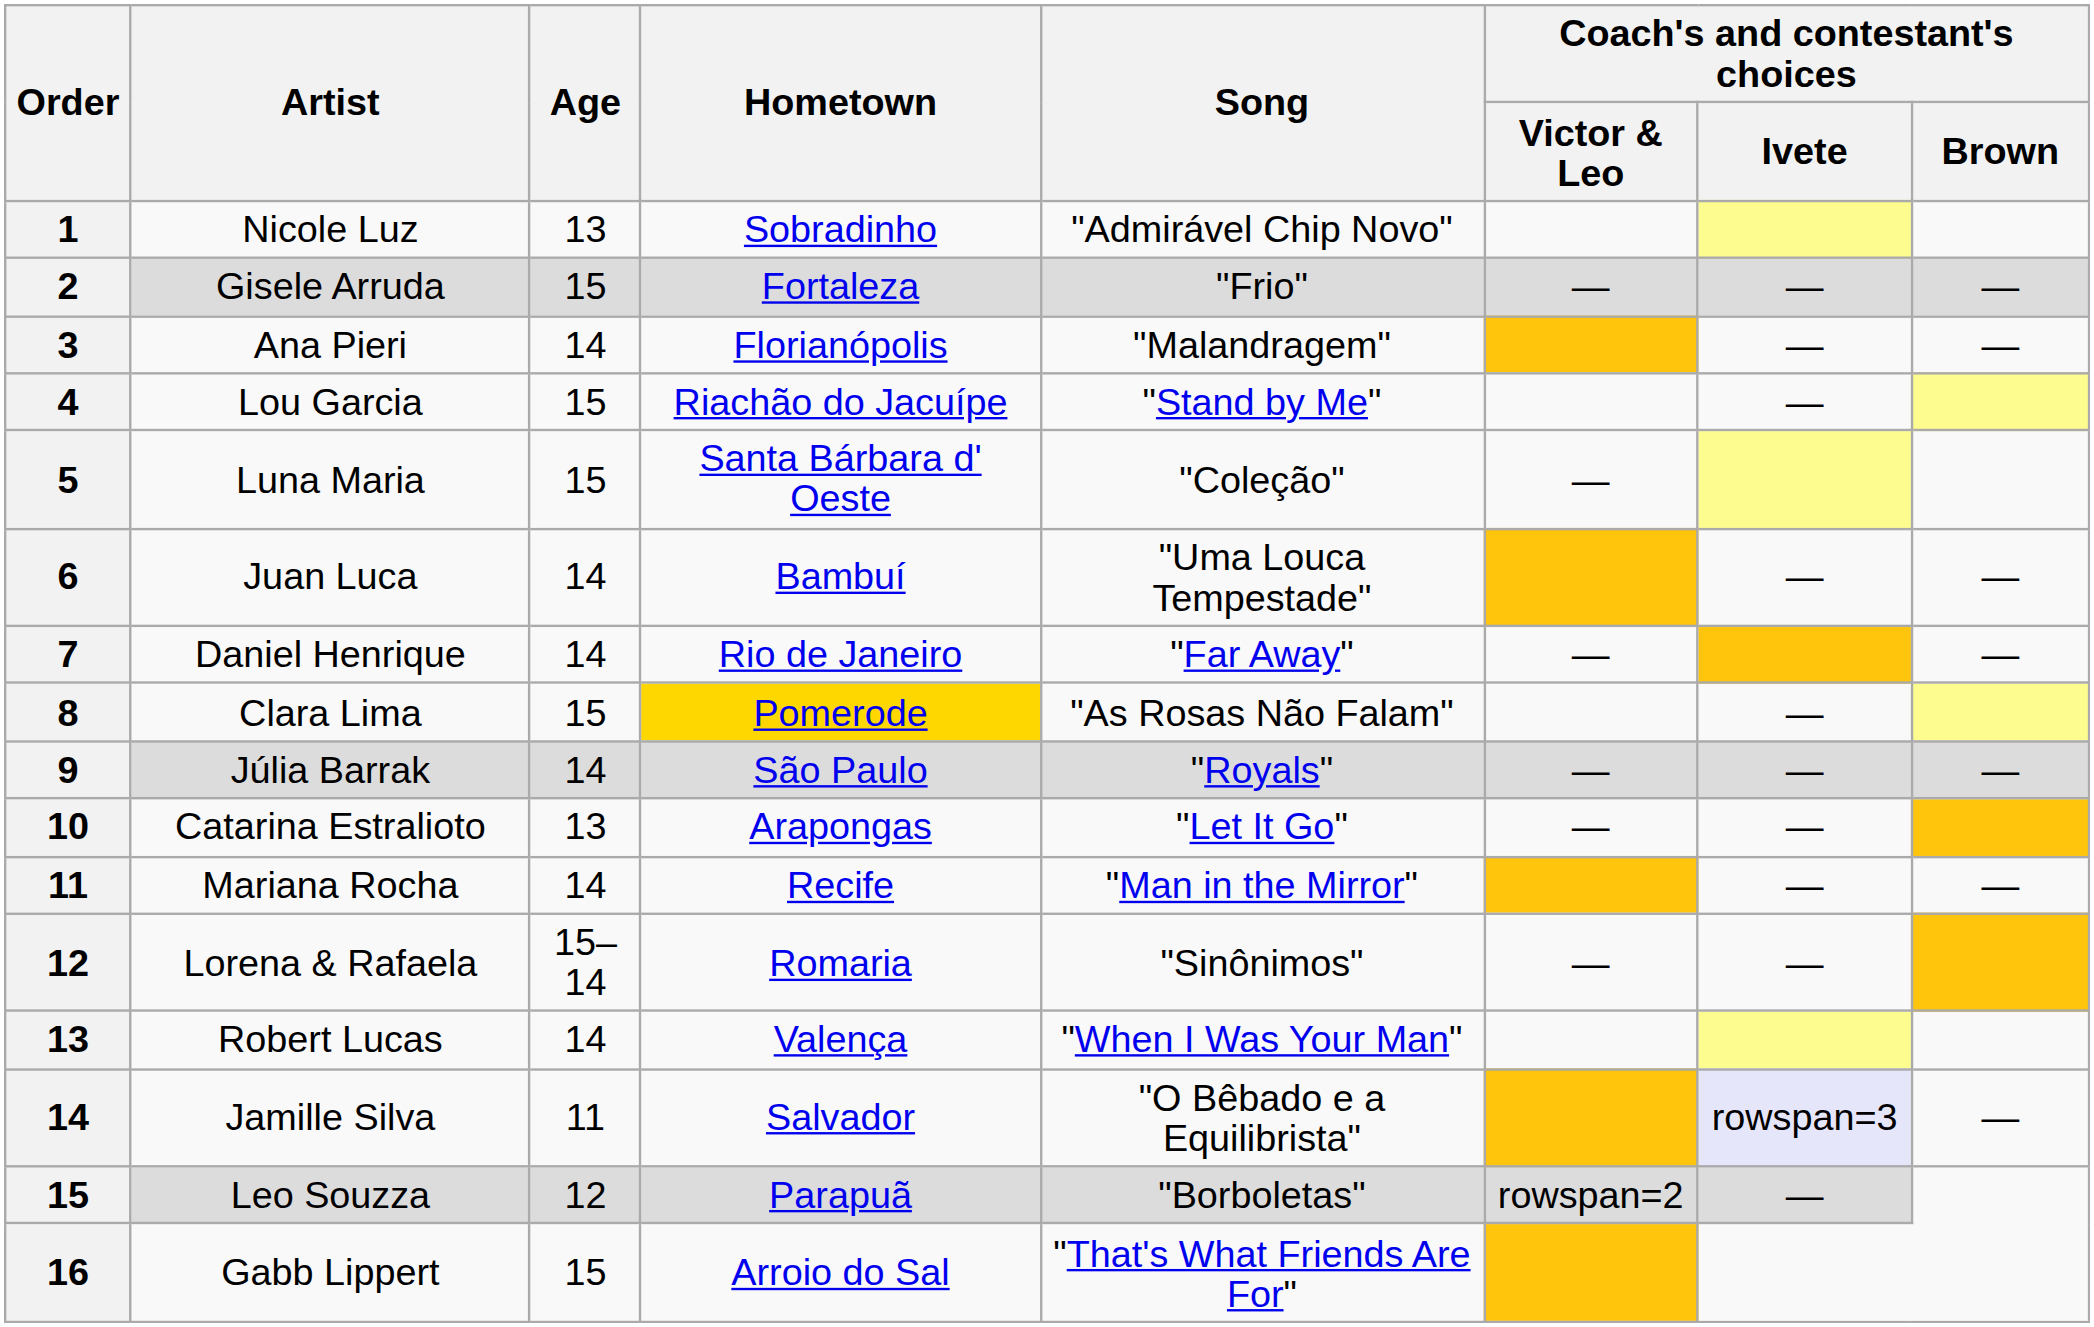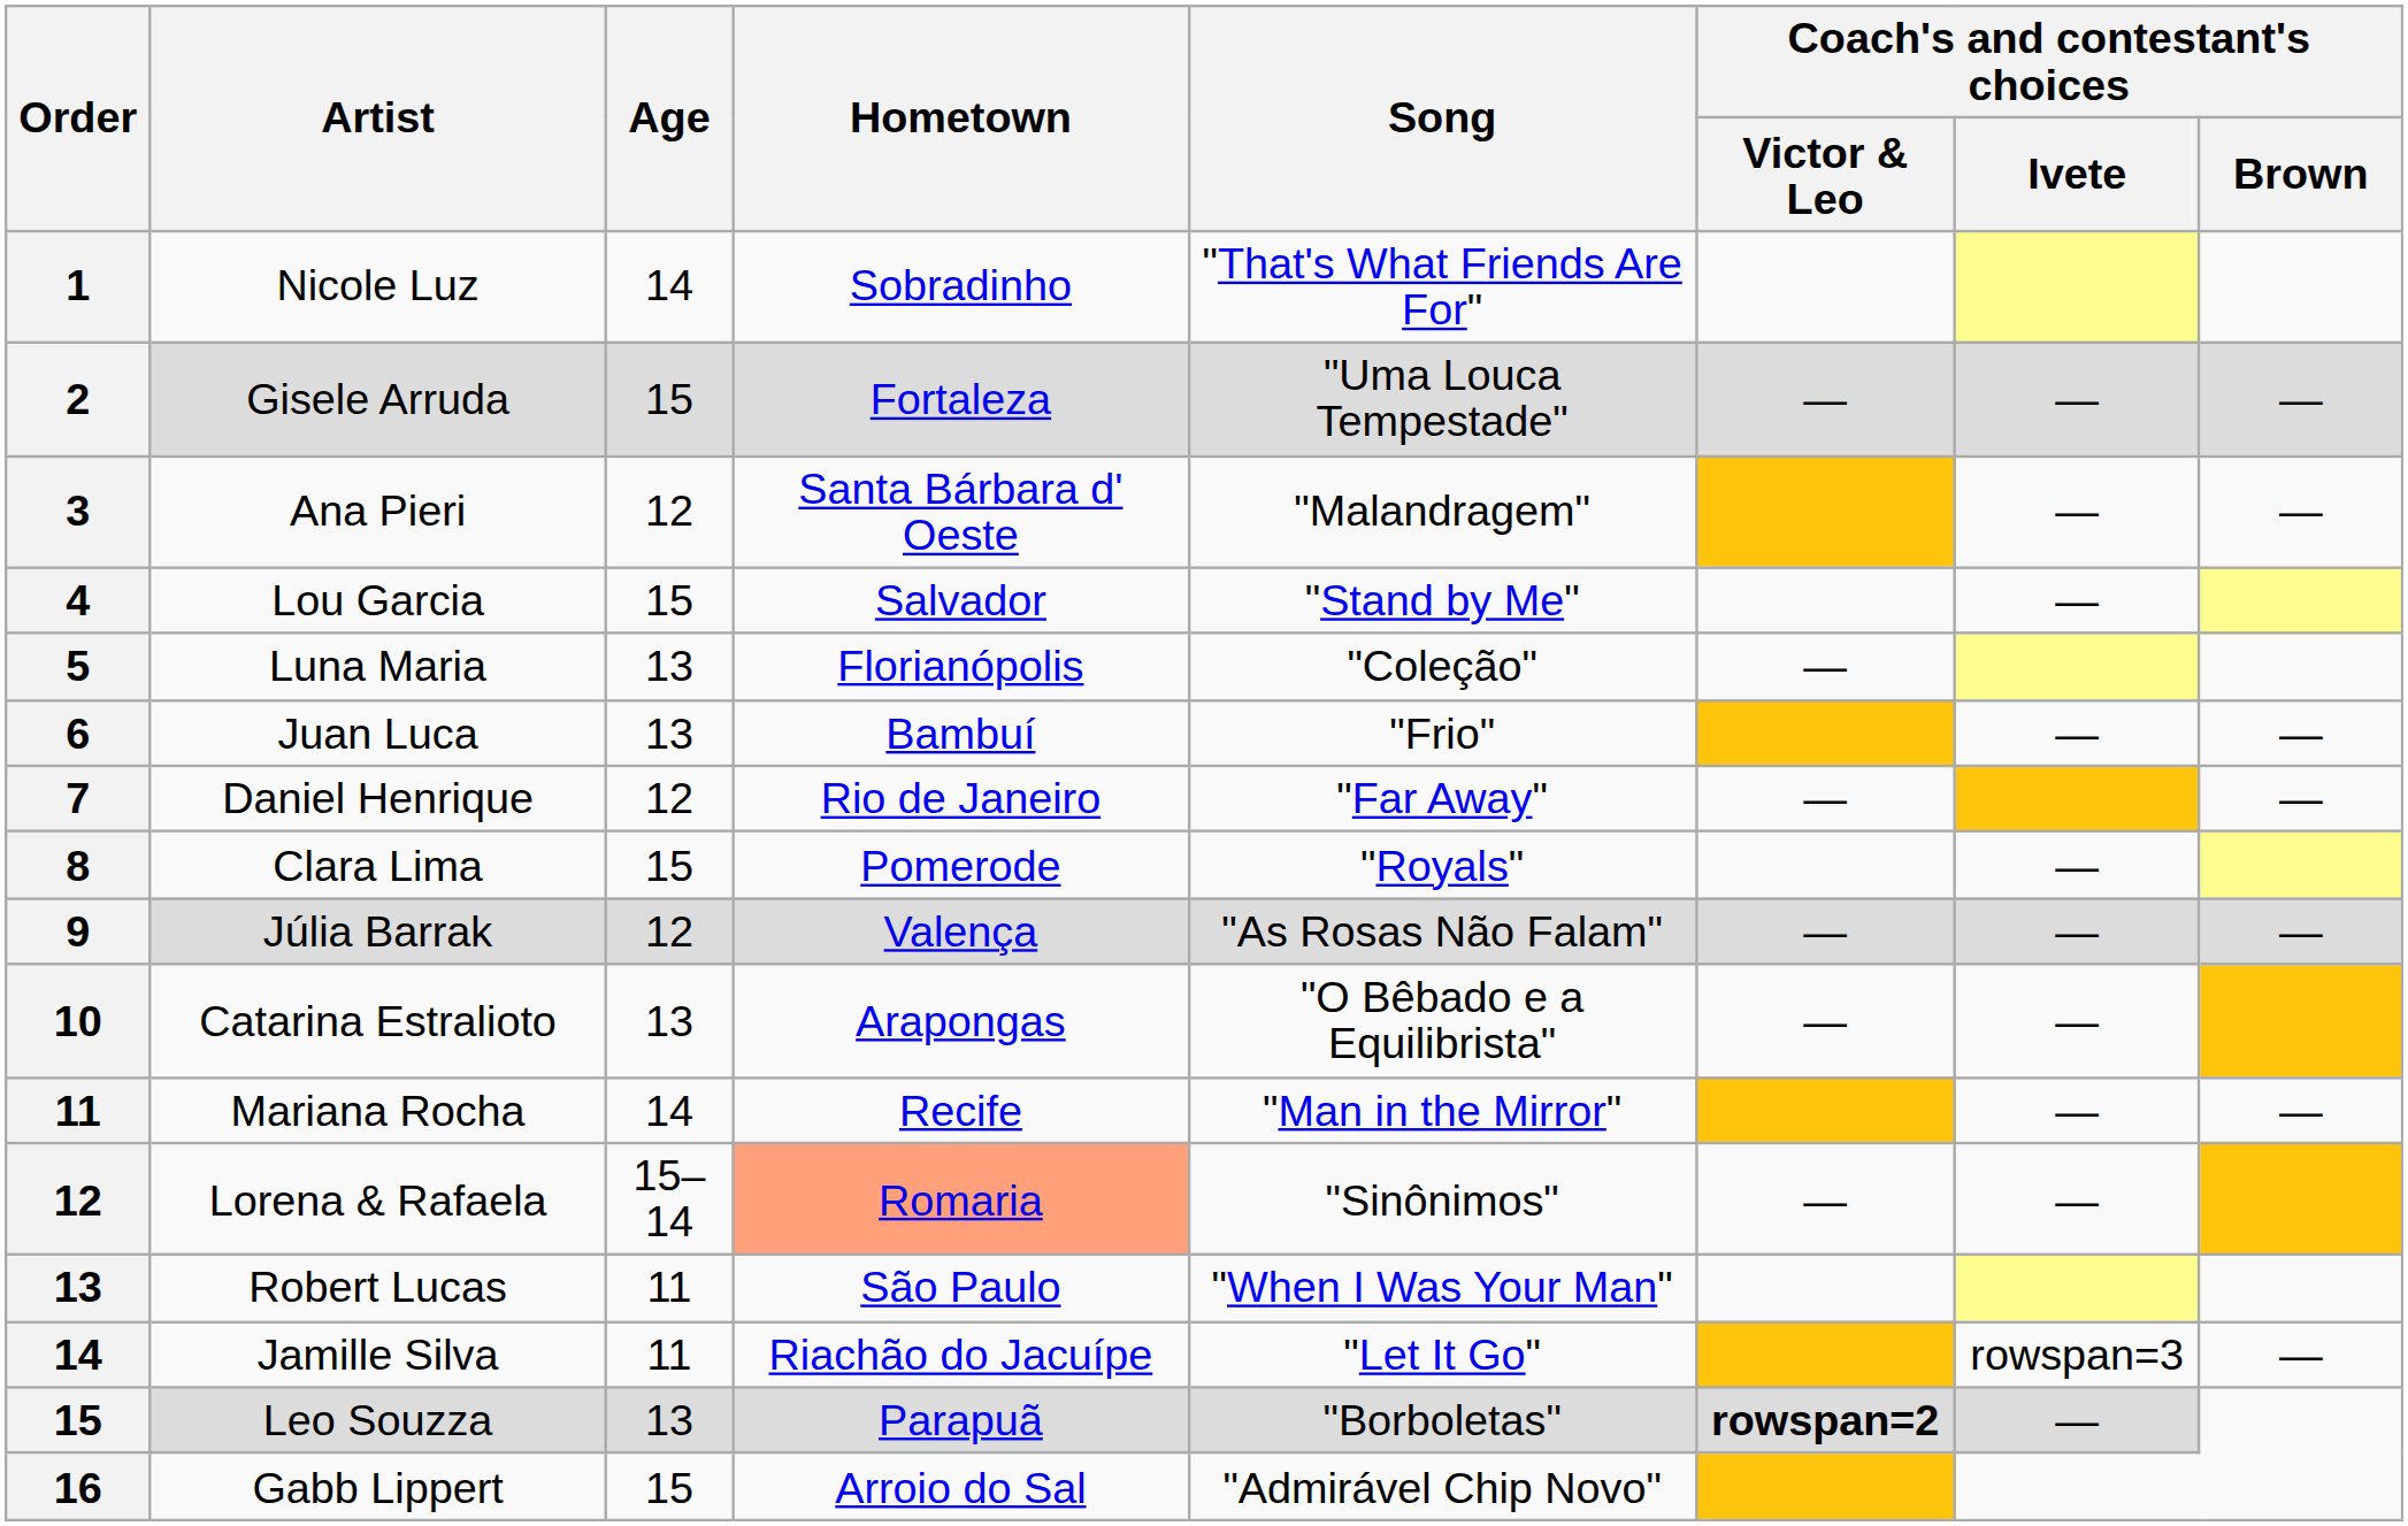Nicole Luz | Age: 13 -> 14
Nicole Luz | Song: "Admirável Chip Novo" -> "That's What Friends Are For"
Gisele Arruda | Song: "Frio" -> "Uma Louca Tempestade"
Ana Pieri | Age: 14 -> 12
Ana Pieri | Hometown: Florianópolis -> Santa Bárbara d' Oeste
Lou Garcia | Hometown: Riachão do Jacuípe -> Salvador
Luna Maria | Age: 15 -> 13
Luna Maria | Hometown: Santa Bárbara d' Oeste -> Florianópolis
Juan Luca | Age: 14 -> 13
Juan Luca | Song: "Uma Louca Tempestade" -> "Frio"
Daniel Henrique | Age: 14 -> 12
Clara Lima | Hometown: gold background -> no background
Clara Lima | Song: "As Rosas Não Falam" -> "Royals"
Júlia Barrak | Age: 14 -> 12
Júlia Barrak | Hometown: São Paulo -> Valença
Júlia Barrak | Song: "Royals" -> "As Rosas Não Falam"
Catarina Estralioto | Song: "Let It Go" -> "O Bêbado e a Equilibrista"
Lorena & Rafaela | Hometown: no background -> lightsalmon background
Robert Lucas | Age: 14 -> 11
Robert Lucas | Hometown: Valença -> São Paulo
Jamille Silva | Hometown: Salvador -> Riachão do Jacuípe
Jamille Silva | Song: "O Bêbado e a Equilibrista" -> "Let It Go"
Jamille Silva | Coach's and contestant's choices / Ivete: lavender background -> no background
Leo Souzza | Age: 12 -> 13
Leo Souzza | Coach's and contestant's choices / Victor & Leo: normal -> bold
Gabb Lippert | Song: "That's What Friends Are For" -> "Admirável Chip Novo"
